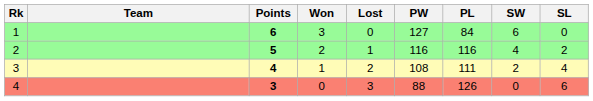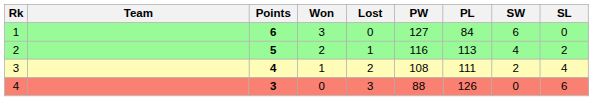row 3 | PL: 116 -> 113
